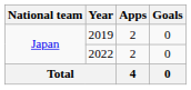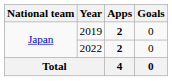2019 | Apps: normal -> bold
2022 | Apps: normal -> bold
